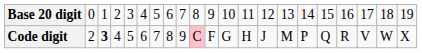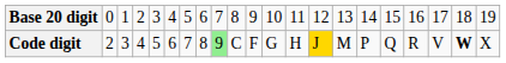Code digit | column 3: bold -> normal
Code digit | column 9: no background -> lightgreen background
Code digit | column 10: pink background -> no background
Code digit | column 14: no background -> gold background
Code digit | column 20: normal -> bold
